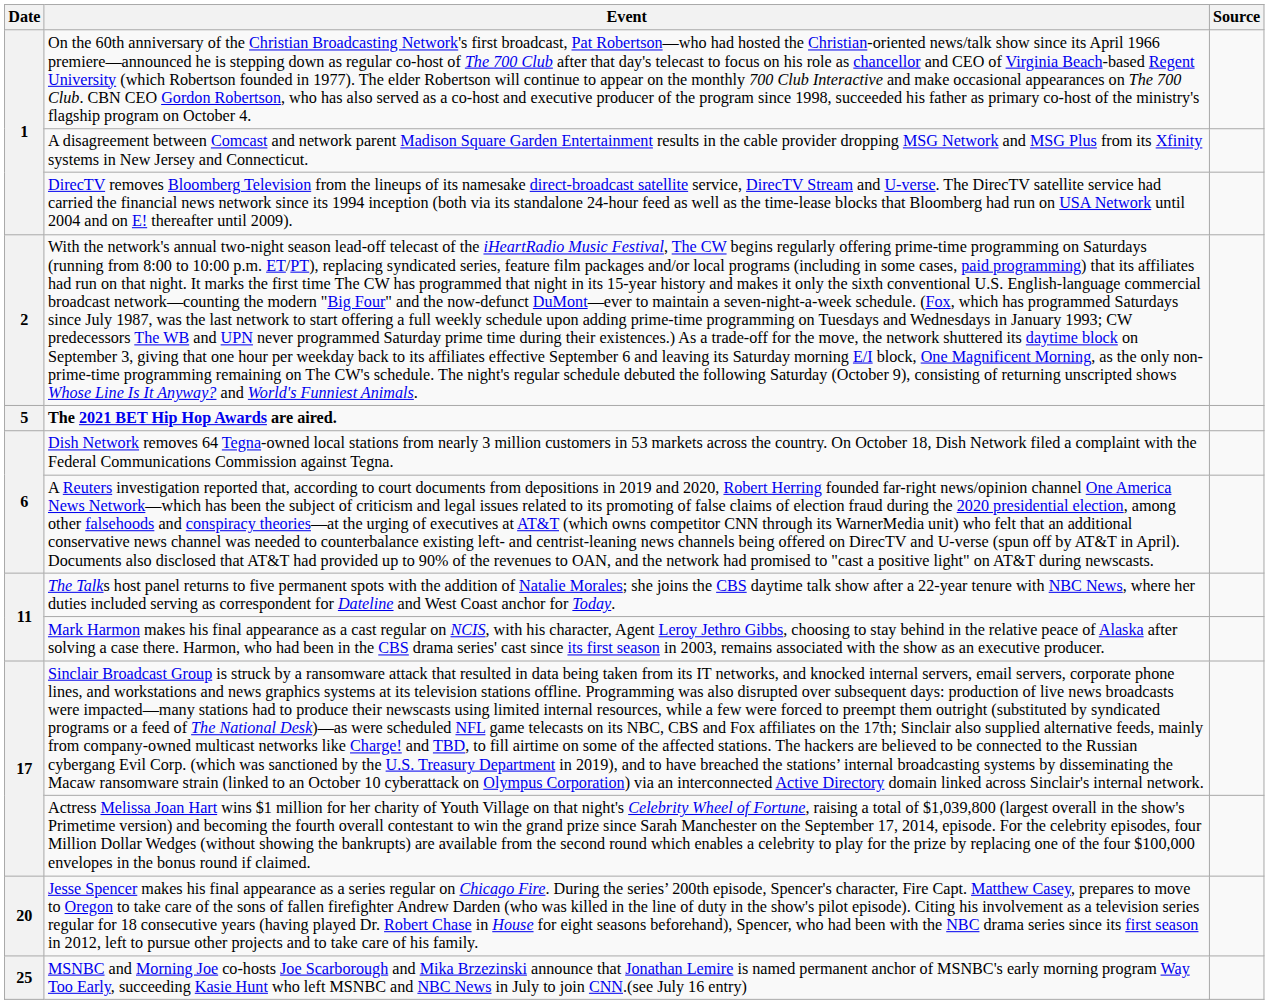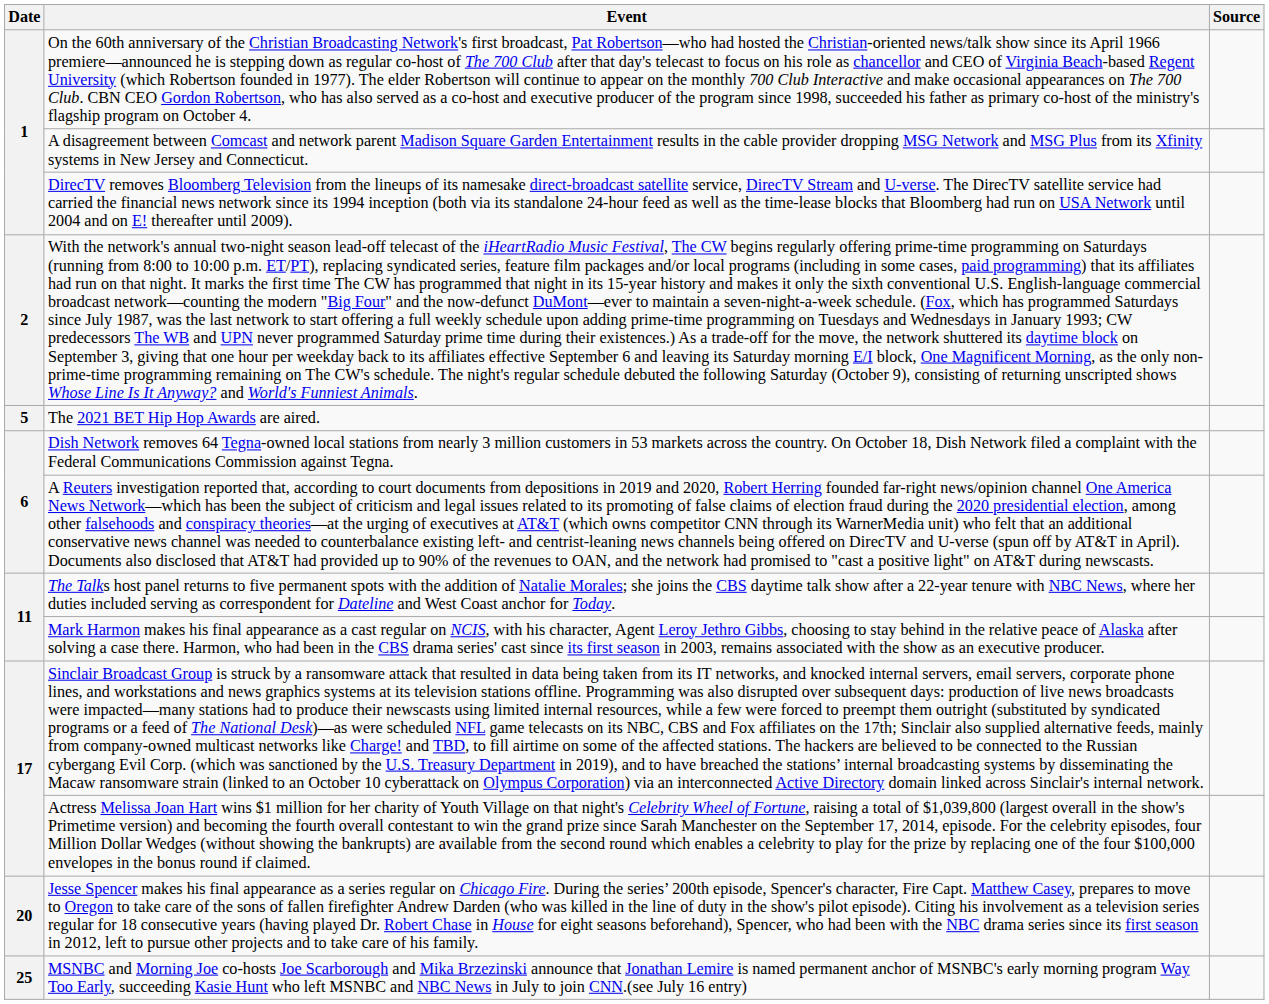The 2021 BET Hip Hop Awards are aired. | Event: bold -> normal
